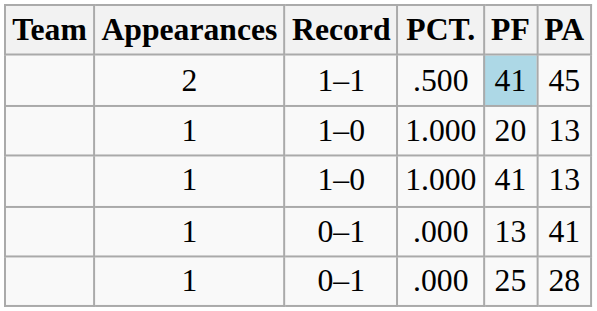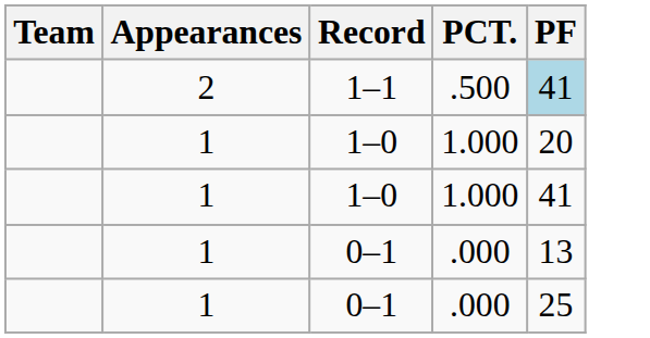- column: PA | 45 | 13 | 13 | 41 | 28
